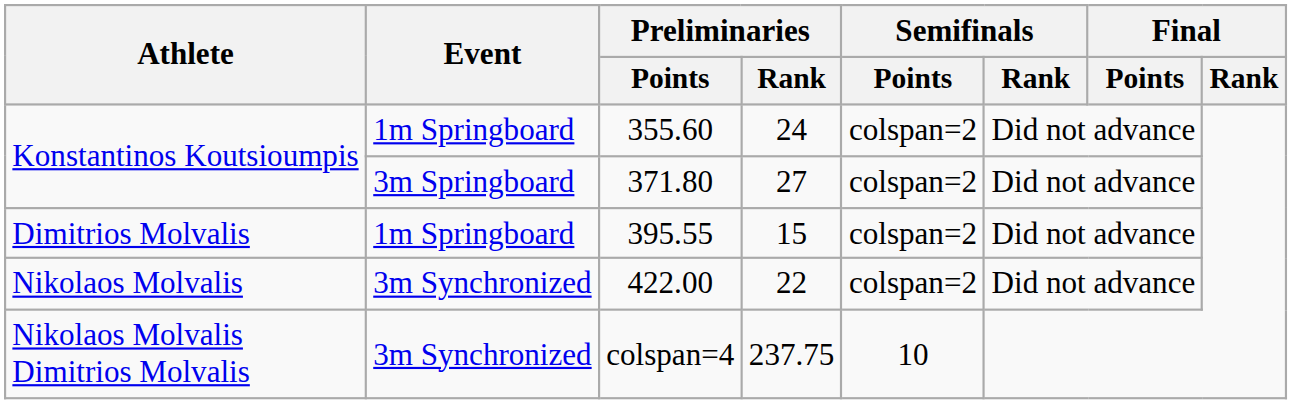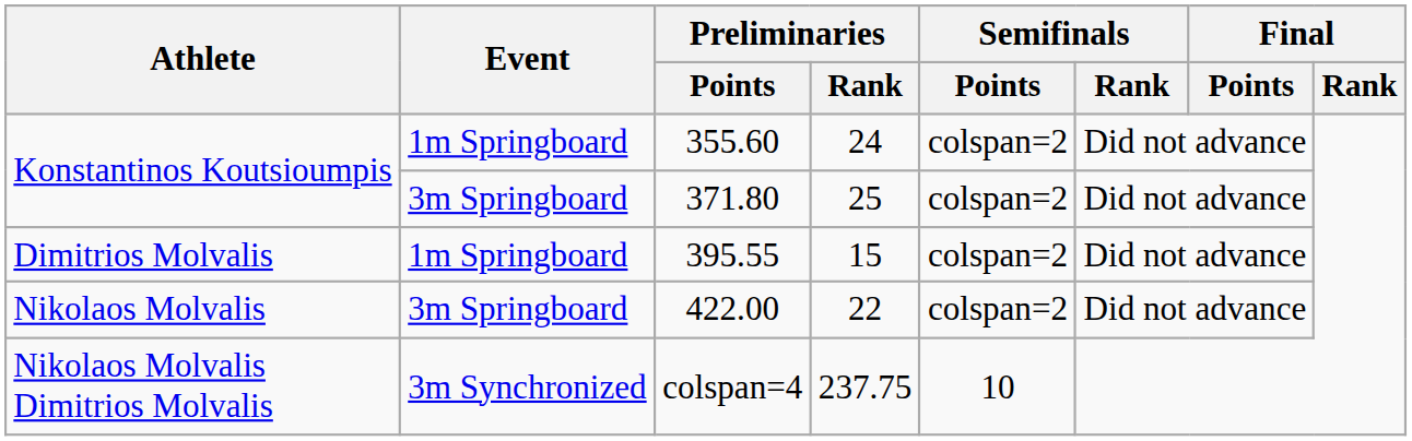371.80 | Preliminaries / Rank: 27 -> 25
422.00 | Event: 3m Synchronized -> 3m Springboard
